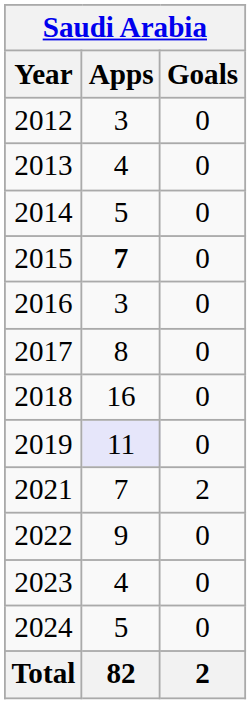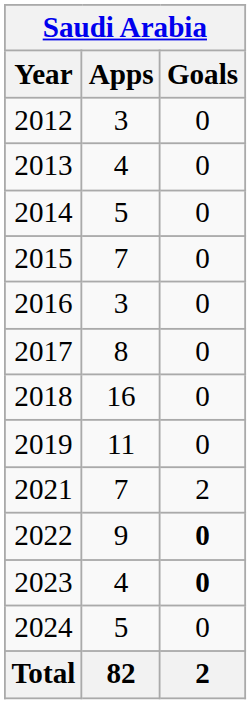2015 | Apps: bold -> normal
2019 | Apps: lavender background -> no background
2022 | Goals: normal -> bold
2023 | Goals: normal -> bold
